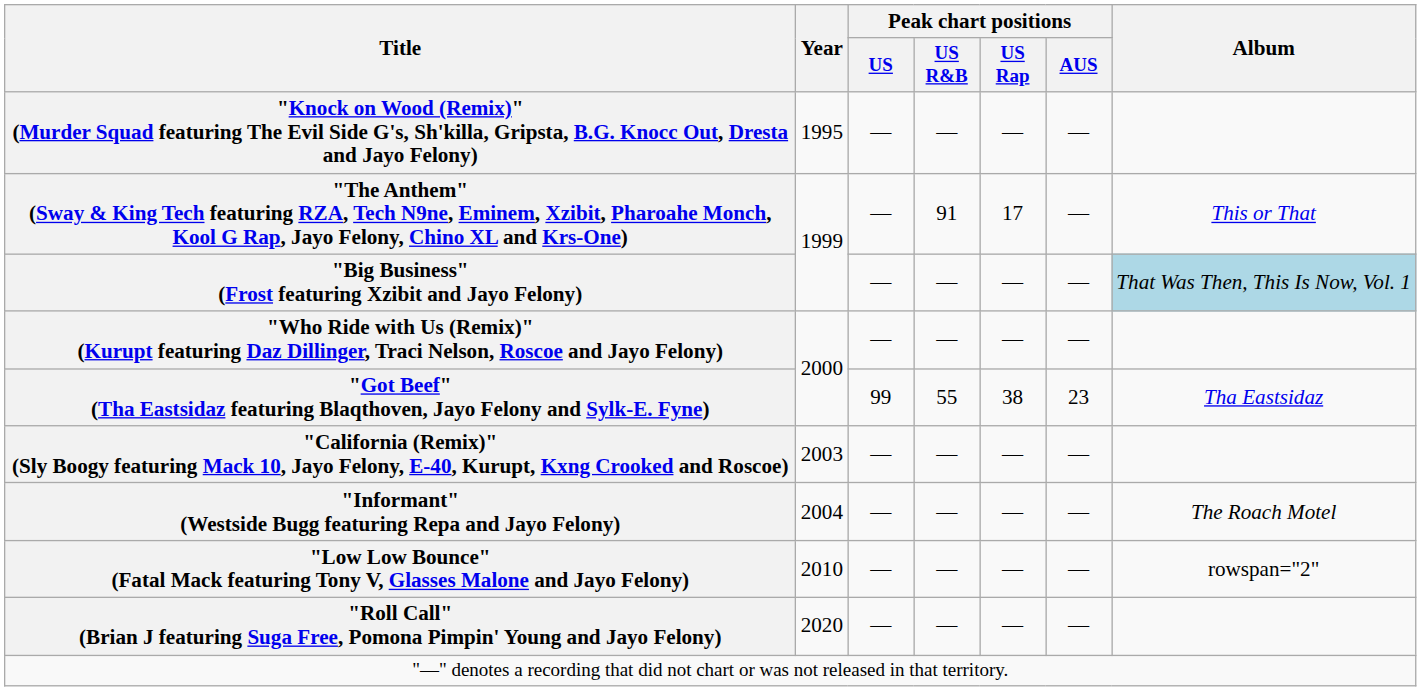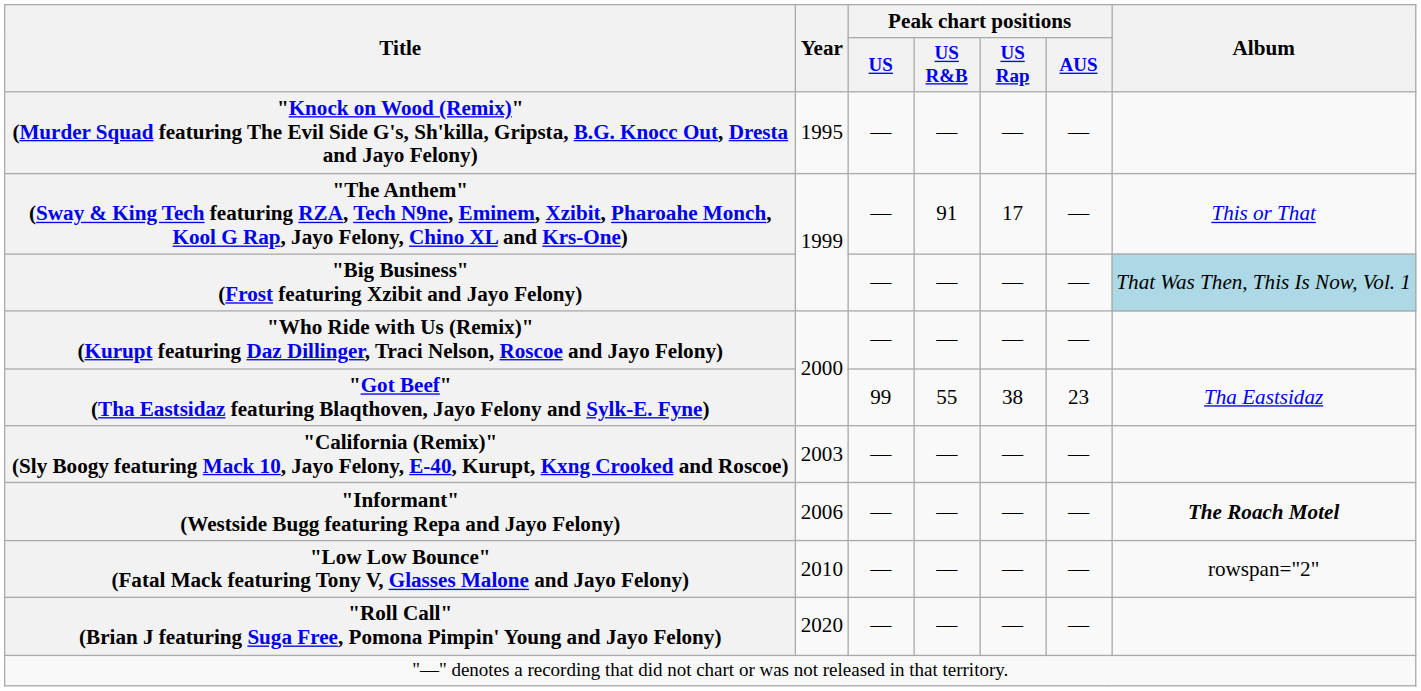"Informant" (Westside Bugg featuring Repa and Jayo Felony) | Year: 2004 -> 2006
"Informant" (Westside Bugg featuring Repa and Jayo Felony) | Album: normal -> bold
